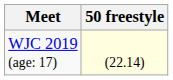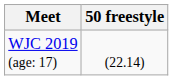WJC 2019 (age: 17) | 50 freestyle: lightyellow background -> no background
